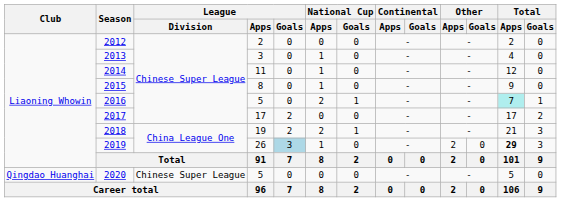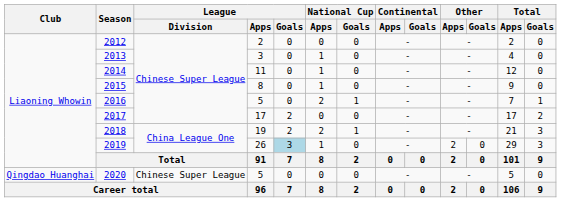2016 | Total / Apps: paleturquoise background -> no background
2019 | Total / Apps: bold -> normal
